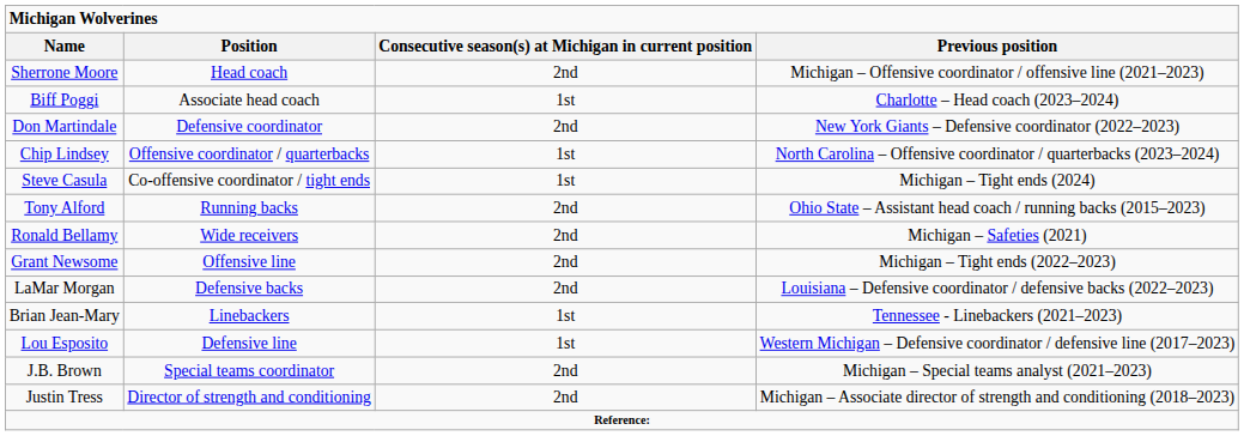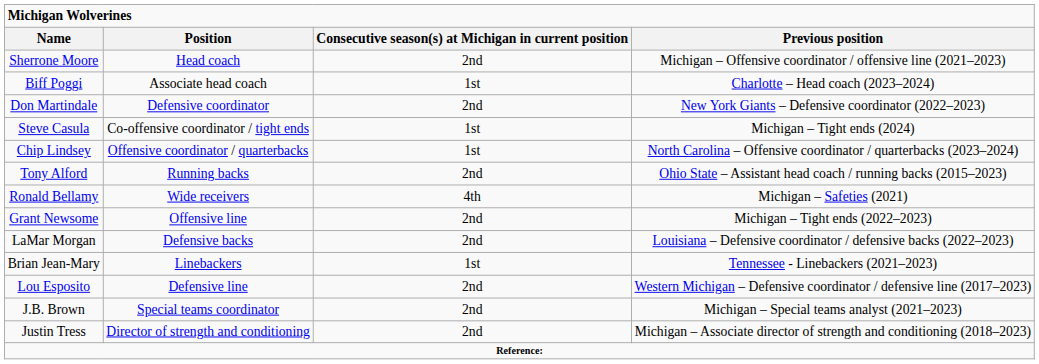rows swapped: Chip Lindsey <-> Steve Casula
Ronald Bellamy | Consecutive season(s) at Michigan in current position: 2nd -> 4th
Lou Esposito | Consecutive season(s) at Michigan in current position: 1st -> 2nd
